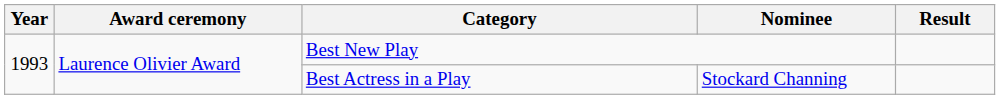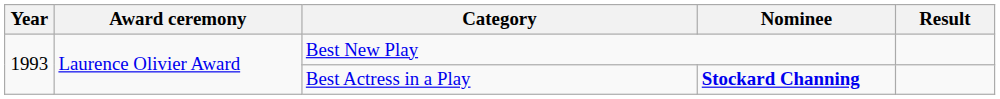Best Actress in a Play | Nominee: normal -> bold
